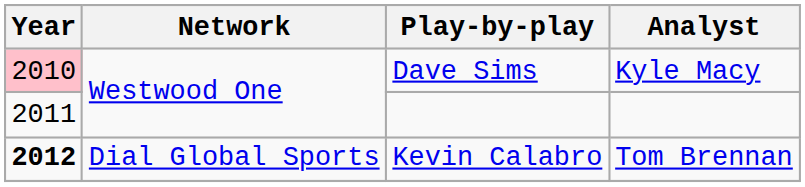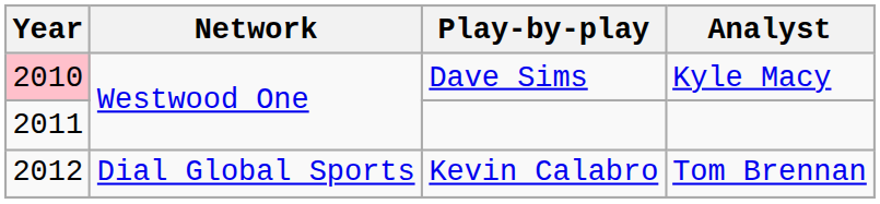Kevin Calabro | Year: bold -> normal
